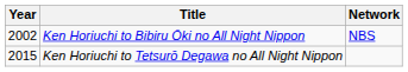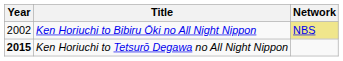row 2 | Network: no background -> khaki background
row 3 | Year: normal -> bold
